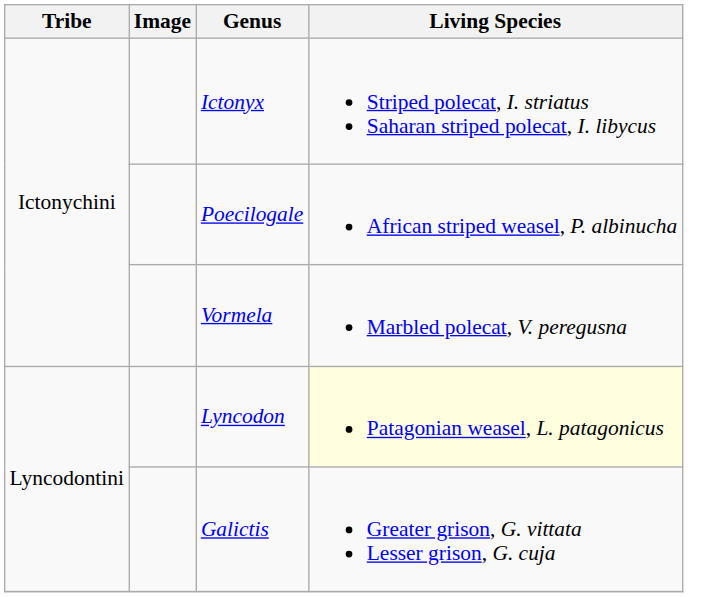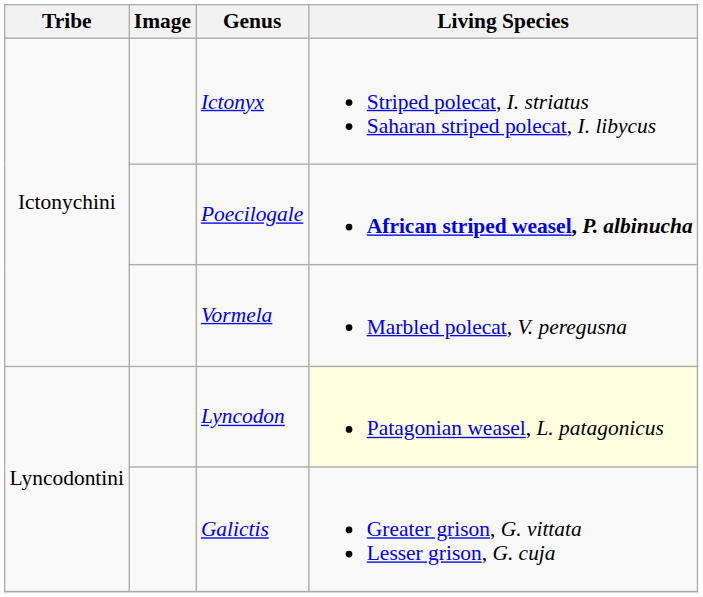Poecilogale | Living Species: normal -> bold
